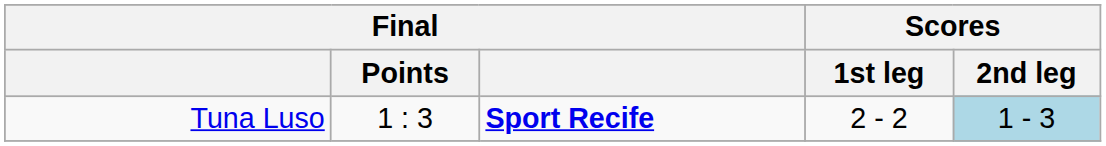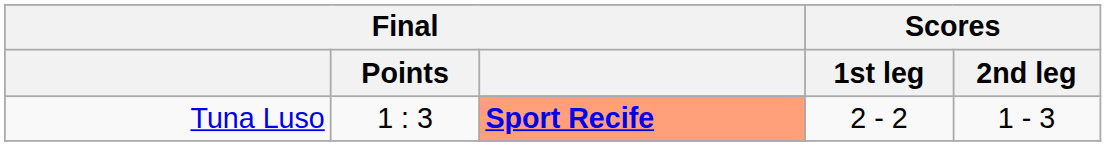Tuna Luso | column 3: no background -> lightsalmon background
Tuna Luso | Scores / 2nd leg: lightblue background -> no background
